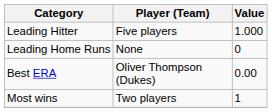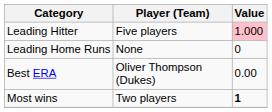Leading Hitter | Value: no background -> pink background
Most wins | Value: normal -> bold
